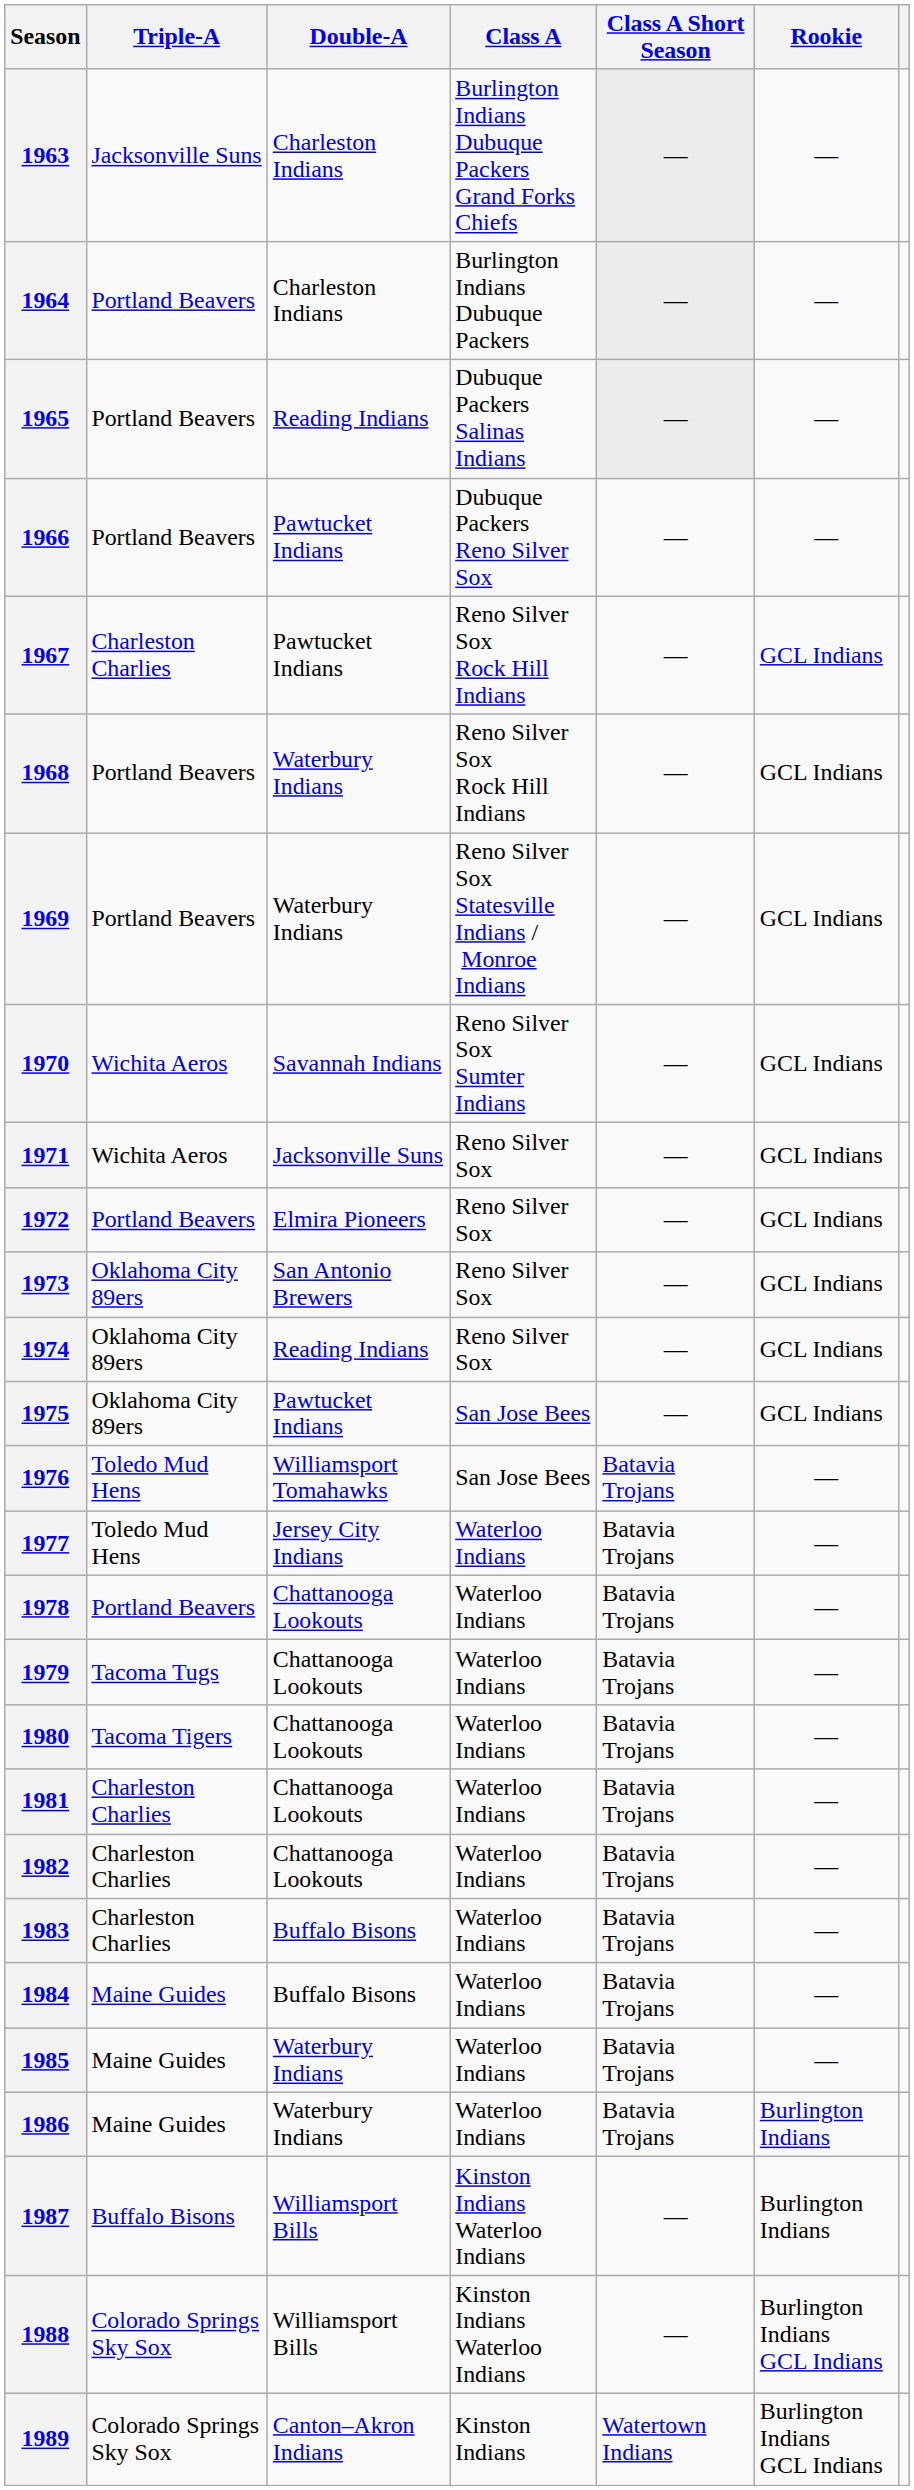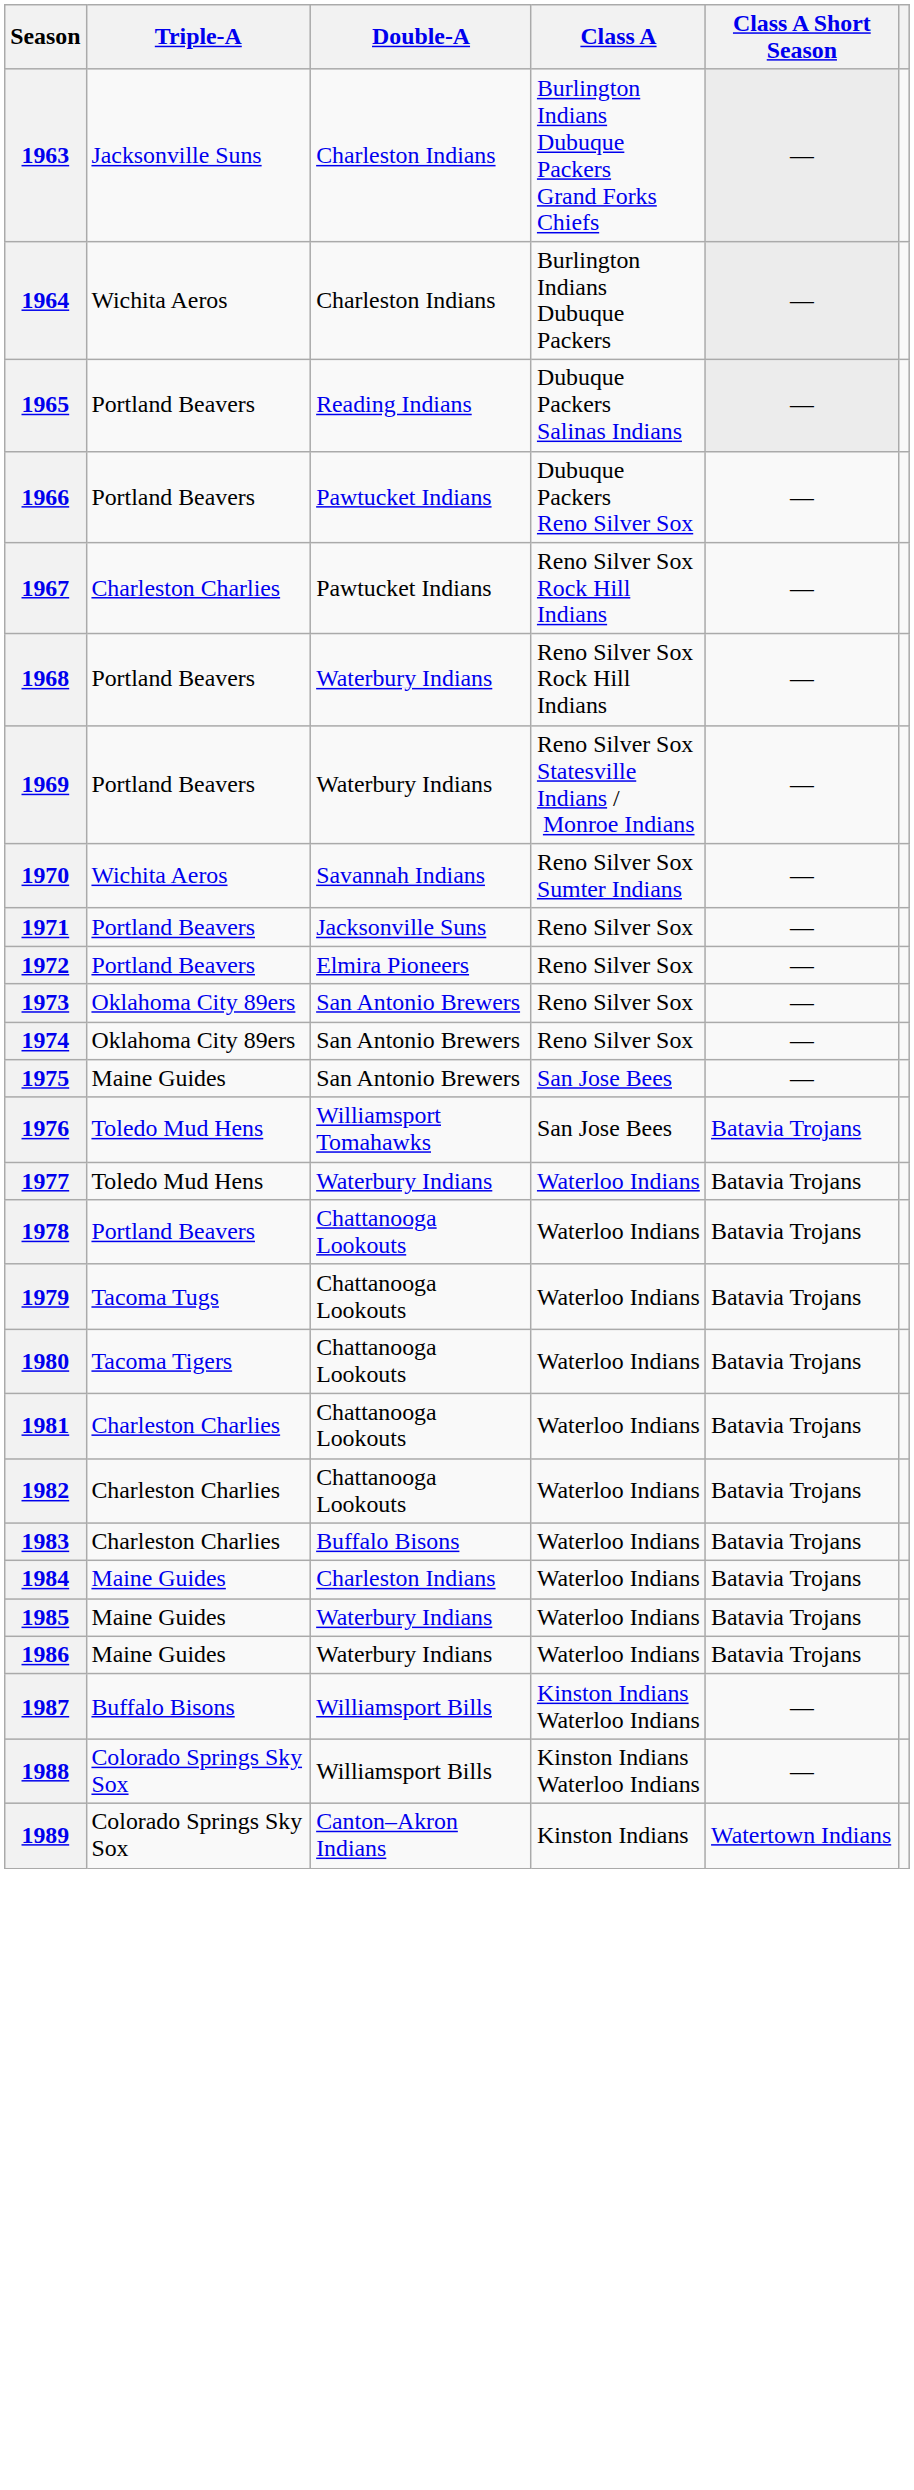- column: Rookie | — | — | — | — | GCL Indians | GCL Indians | GCL Indians | GCL Indians | GCL Indians | GCL Indians | GCL Indians | GCL Indians | GCL Indians | — | — | — | — | — | — | — | — | — | — | Burlington Indians | Burlington Indians | Burlington Indians GCL Indians | Burlington Indians GCL Indians
1964 | Triple-A: Portland Beavers -> Wichita Aeros
1971 | Triple-A: Wichita Aeros -> Portland Beavers
1974 | Double-A: Reading Indians -> San Antonio Brewers
1975 | Triple-A: Oklahoma City 89ers -> Maine Guides
1975 | Double-A: Pawtucket Indians -> San Antonio Brewers
1977 | Double-A: Jersey City Indians -> Waterbury Indians
1984 | Double-A: Buffalo Bisons -> Charleston Indians
